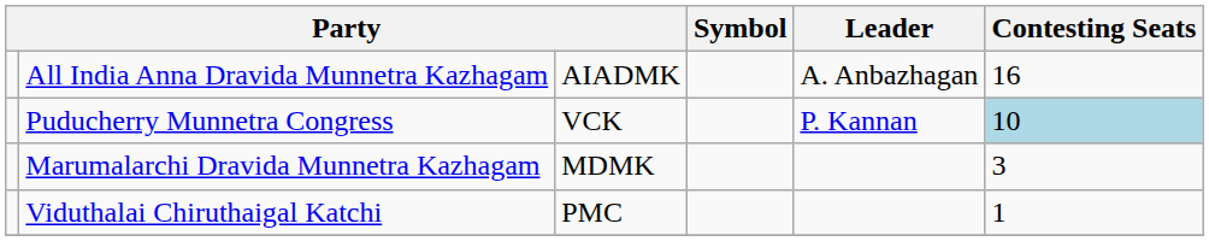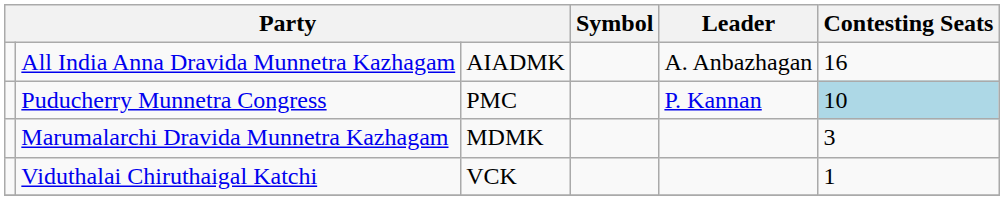Puducherry Munnetra Congress | column 3: VCK -> PMC
Viduthalai Chiruthaigal Katchi | column 3: PMC -> VCK
